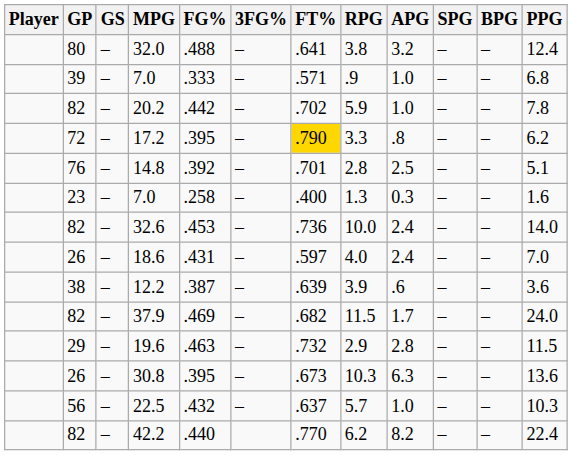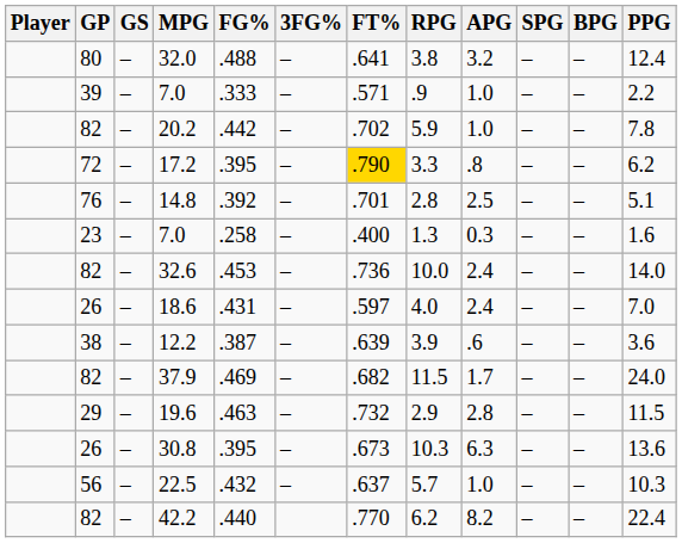39 / 7.0 | PPG: 6.8 -> 2.2
